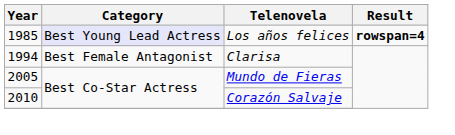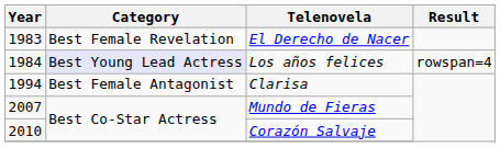+ row: 1983 | Best Female Revelation | El Derecho de Nacer
Los años felices | Year: 1985 -> 1984
Los años felices | Result: bold -> normal
Mundo de Fieras | Year: 2005 -> 2007
